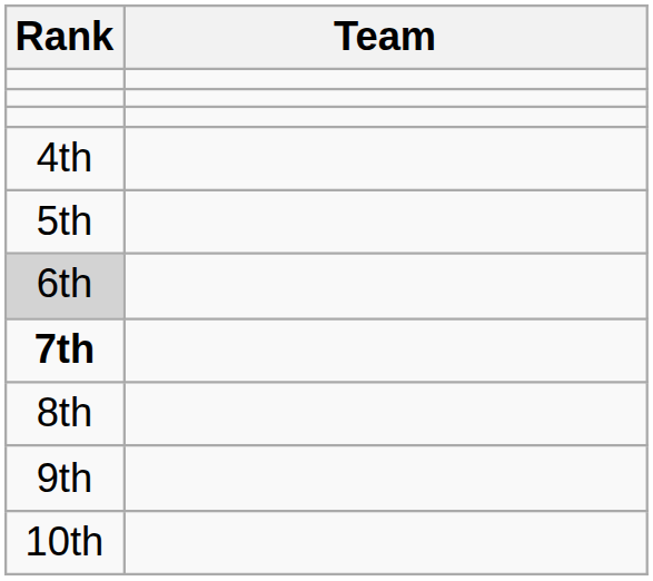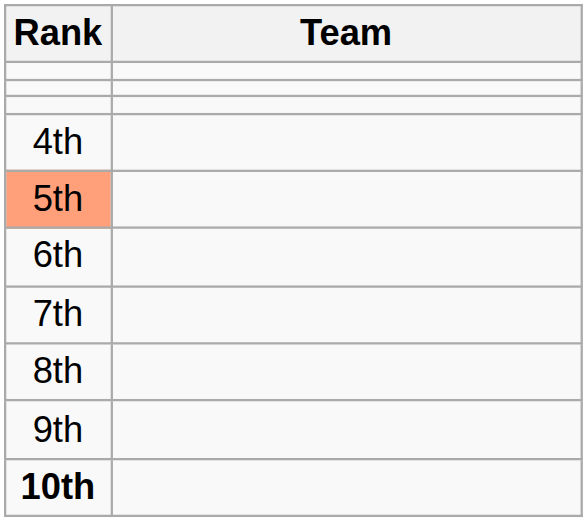row 6 | Rank: no background -> lightsalmon background
row 7 | Rank: lightgrey background -> no background
row 8 | Rank: bold -> normal
row 11 | Rank: normal -> bold
